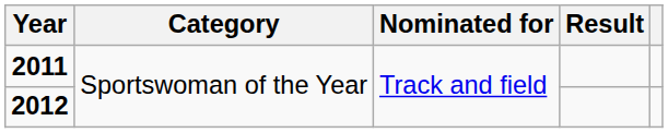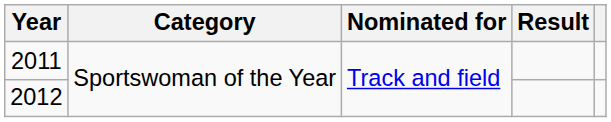2011 | Year: bold -> normal
2012 | Year: bold -> normal
